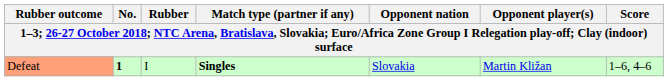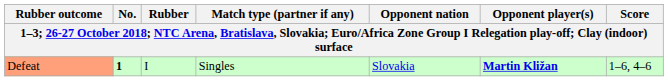Defeat | Match type (partner if any): bold -> normal
Defeat | Opponent player(s): normal -> bold
